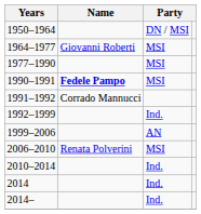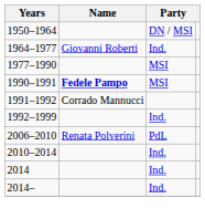1964–1977 | column 3: MSI -> Ind.
- row: 1999–2006 | AN
2006–2010 | column 3: MSI -> PdL
